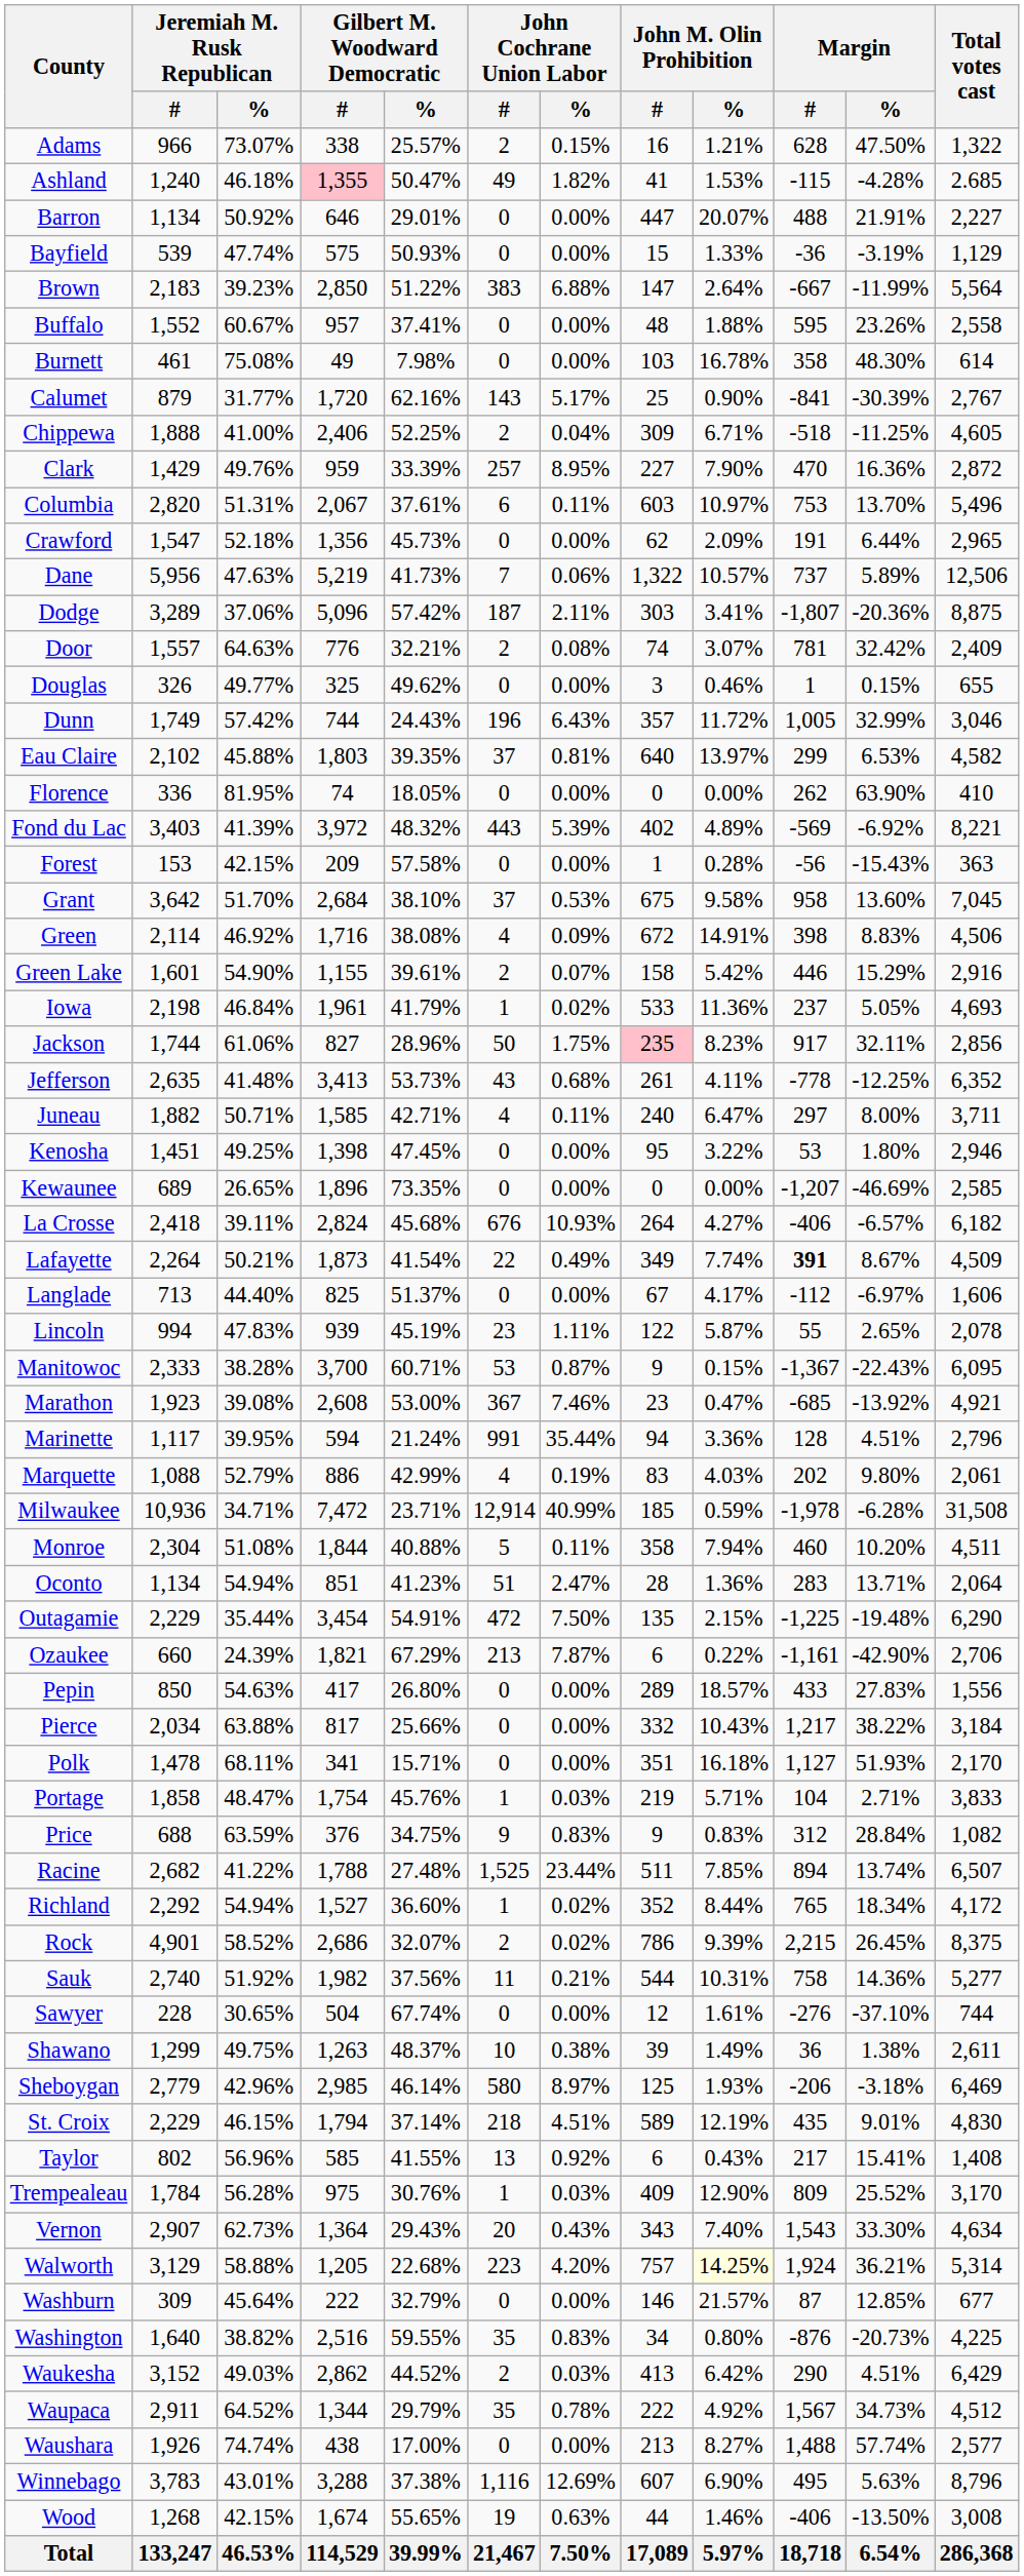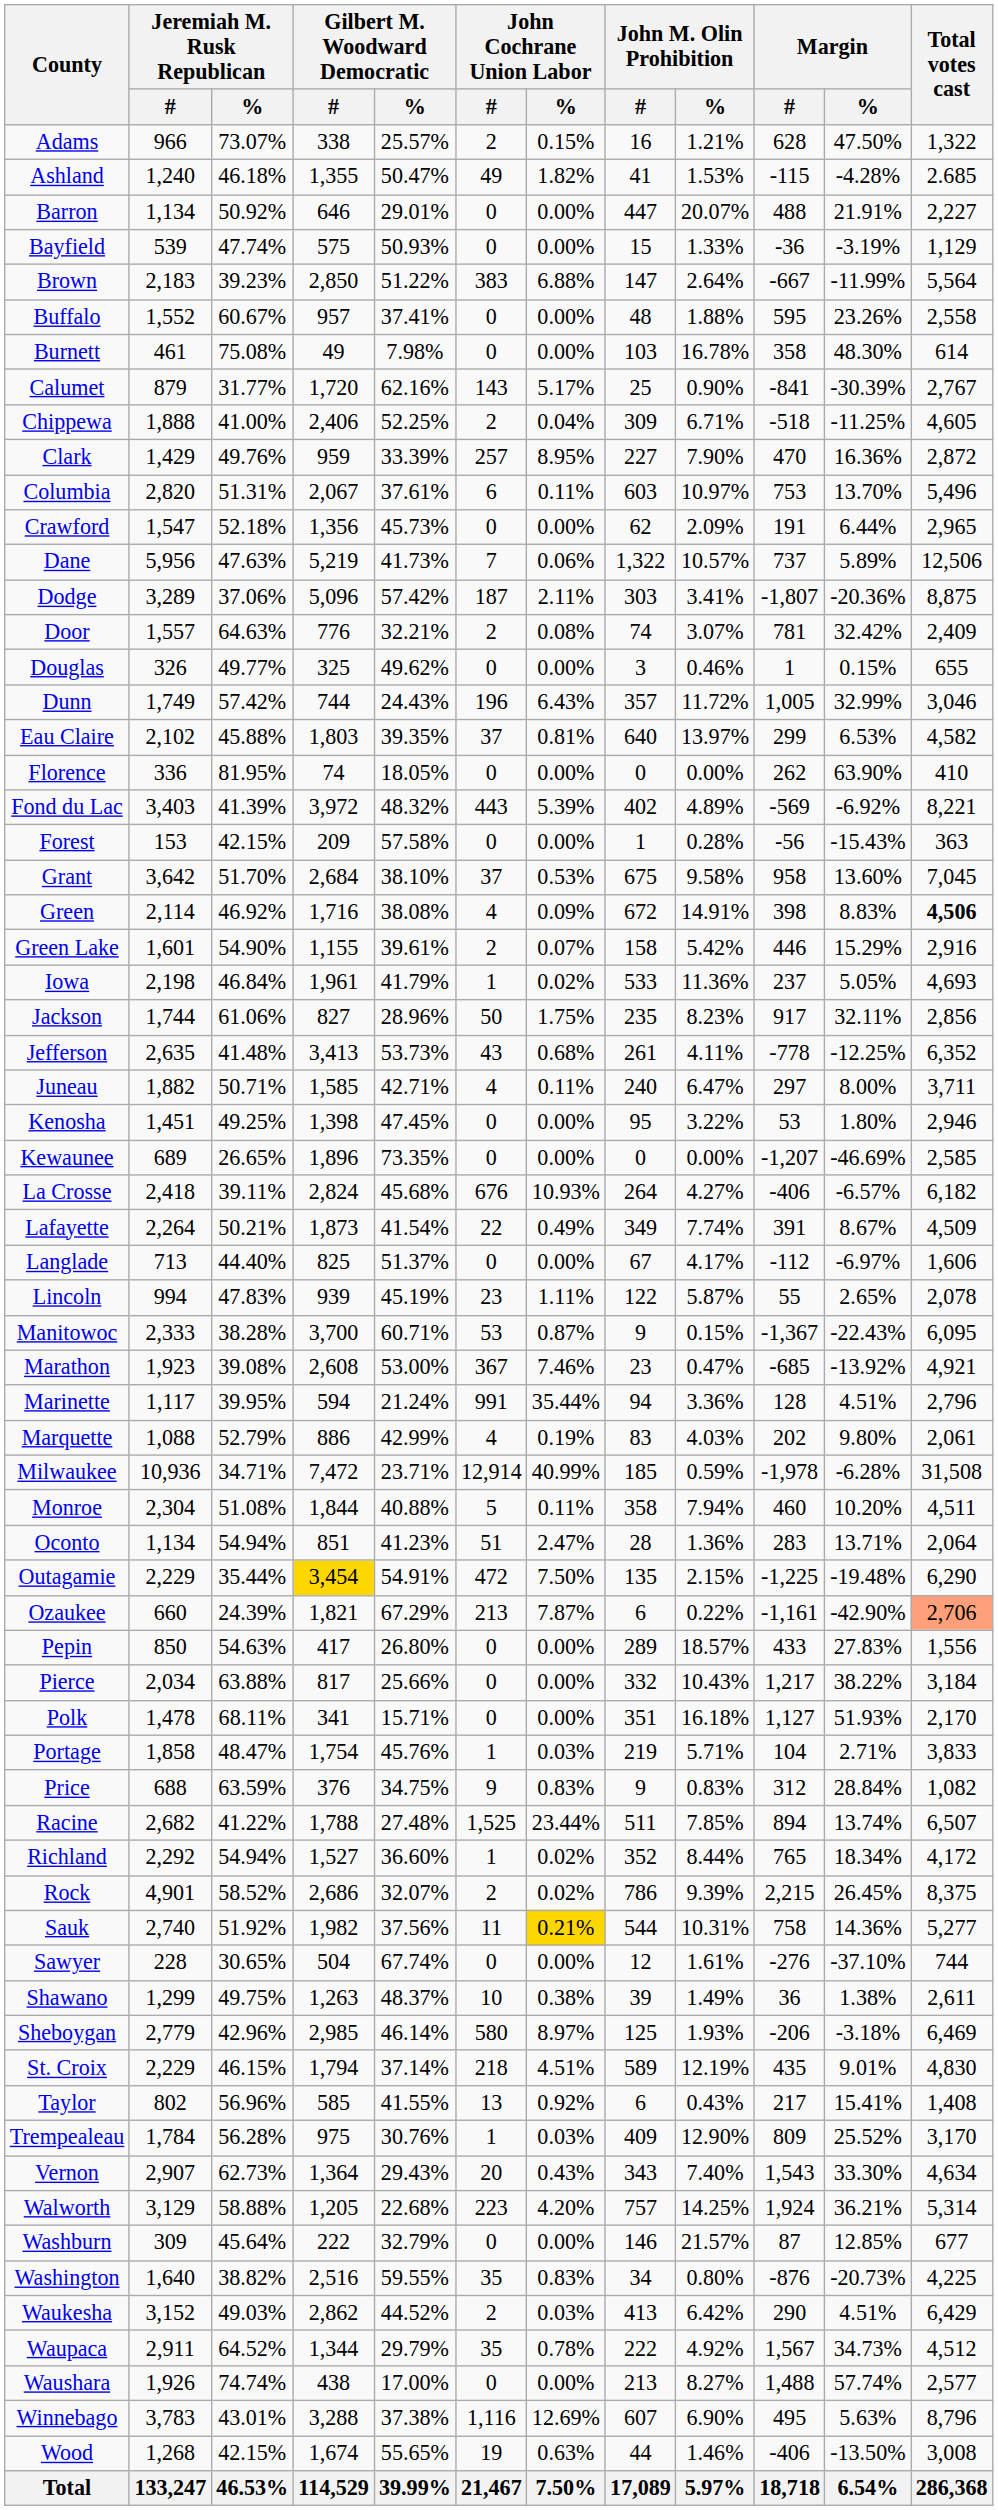Ashland | Gilbert M. Woodward Democratic / #: pink background -> no background
Green | Total votes cast: normal -> bold
Jackson | John M. Olin Prohibition / #: pink background -> no background
Lafayette | Margin / #: bold -> normal
Outagamie | Gilbert M. Woodward Democratic / #: no background -> gold background
Ozaukee | Total votes cast: no background -> lightsalmon background
Sauk | John Cochrane Union Labor / %: no background -> gold background
Walworth | John M. Olin Prohibition / %: lightyellow background -> no background
